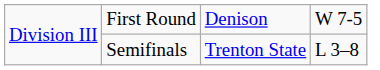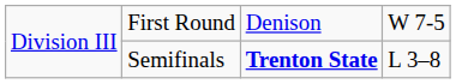Division III / Semifinals | column 3: normal -> bold
